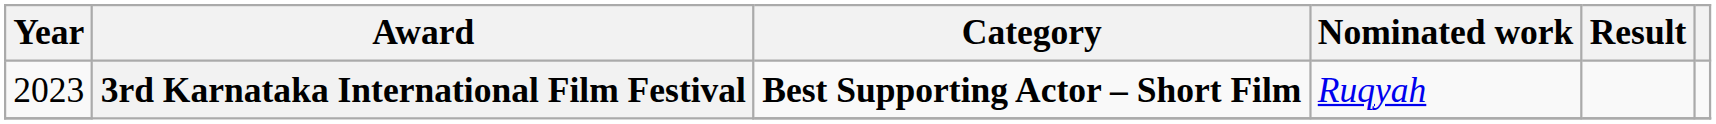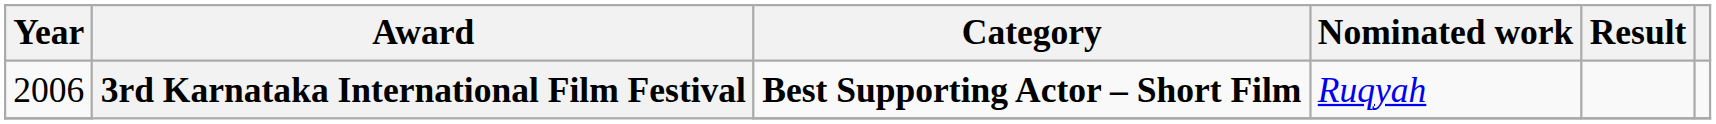row 2 | Year: 2023 -> 2006
